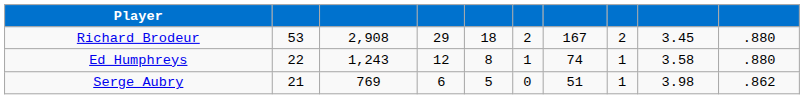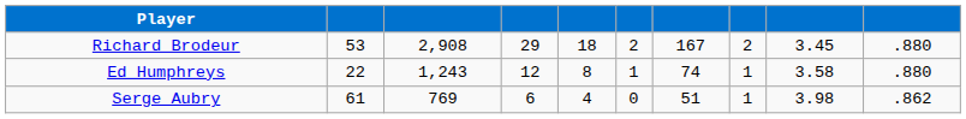Serge Aubry | column 2: 21 -> 61
Serge Aubry | column 5: 5 -> 4
